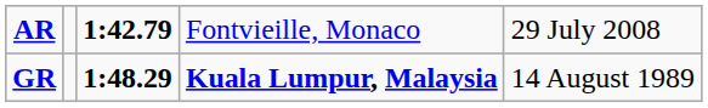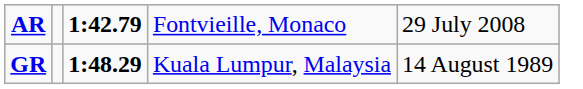GR | column 4: bold -> normal
